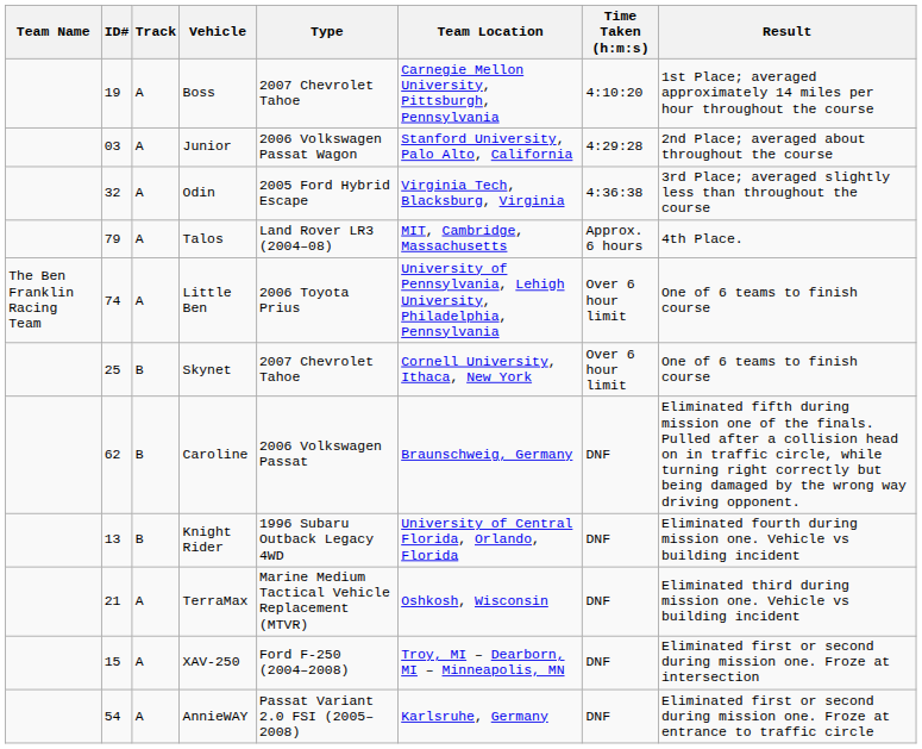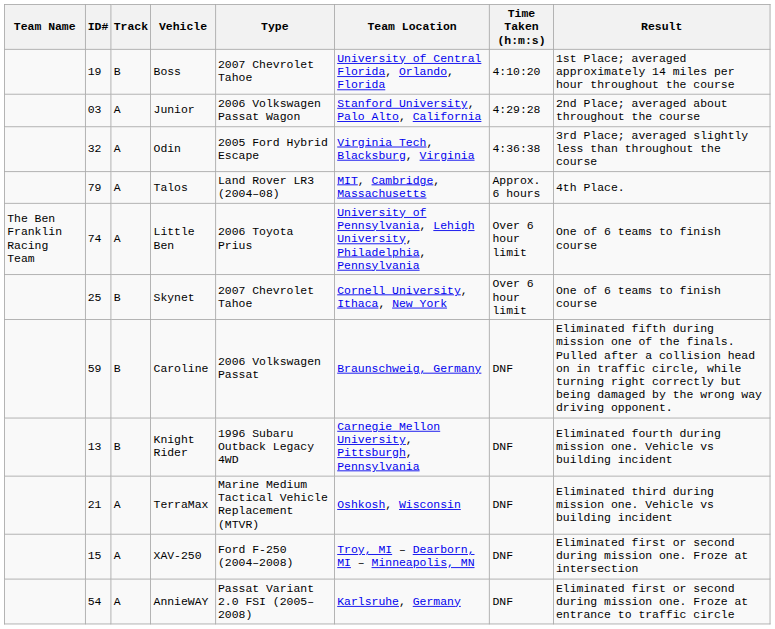Boss | Track: A -> B
Boss | Team Location: Carnegie Mellon University, Pittsburgh, Pennsylvania -> University of Central Florida, Orlando, Florida
Caroline | ID#: 62 -> 59
Knight Rider | Team Location: University of Central Florida, Orlando, Florida -> Carnegie Mellon University, Pittsburgh, Pennsylvania
